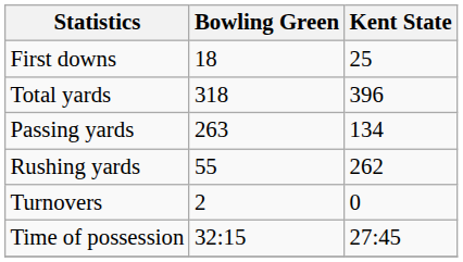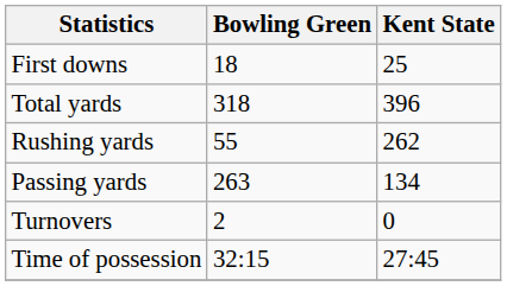rows swapped: Rushing yards <-> Passing yards
